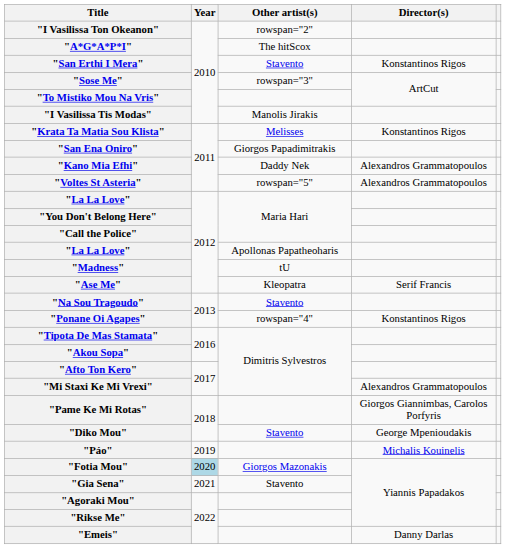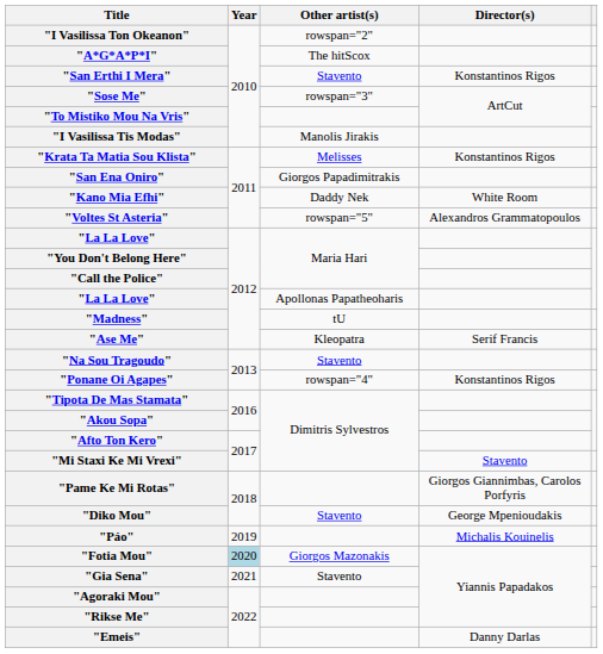"Kano Mia Efhi" | Director(s): Alexandros Grammatopoulos -> White Room
"Mi Staxi Ke Mi Vrexi" | Director(s): Alexandros Grammatopoulos -> Stavento
